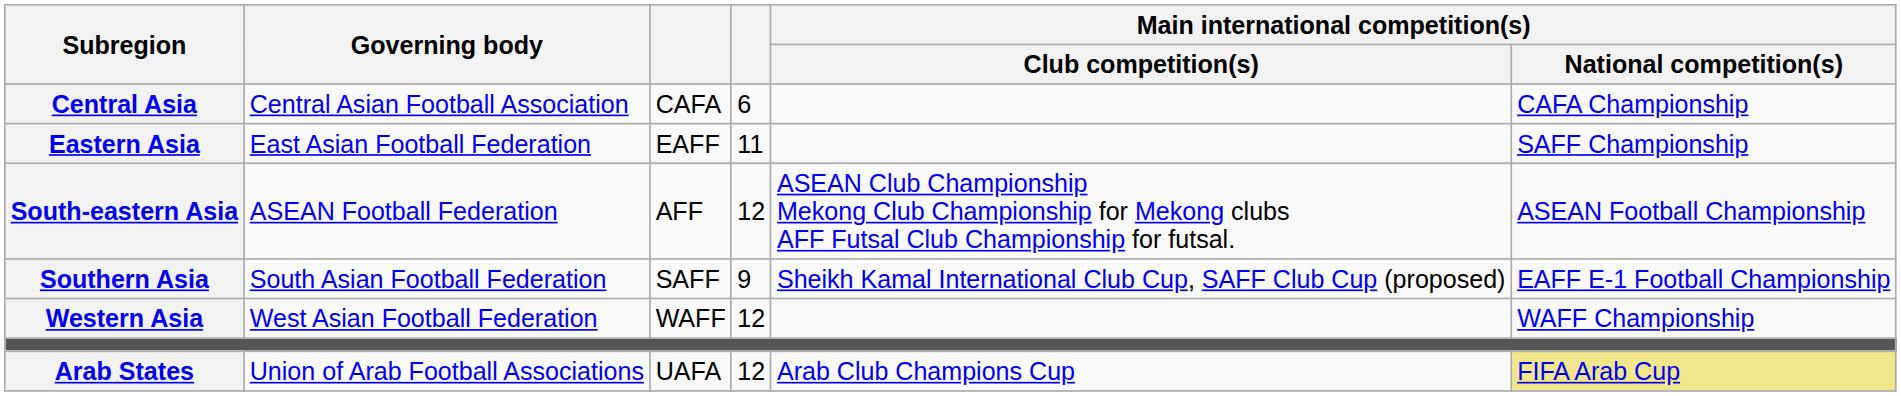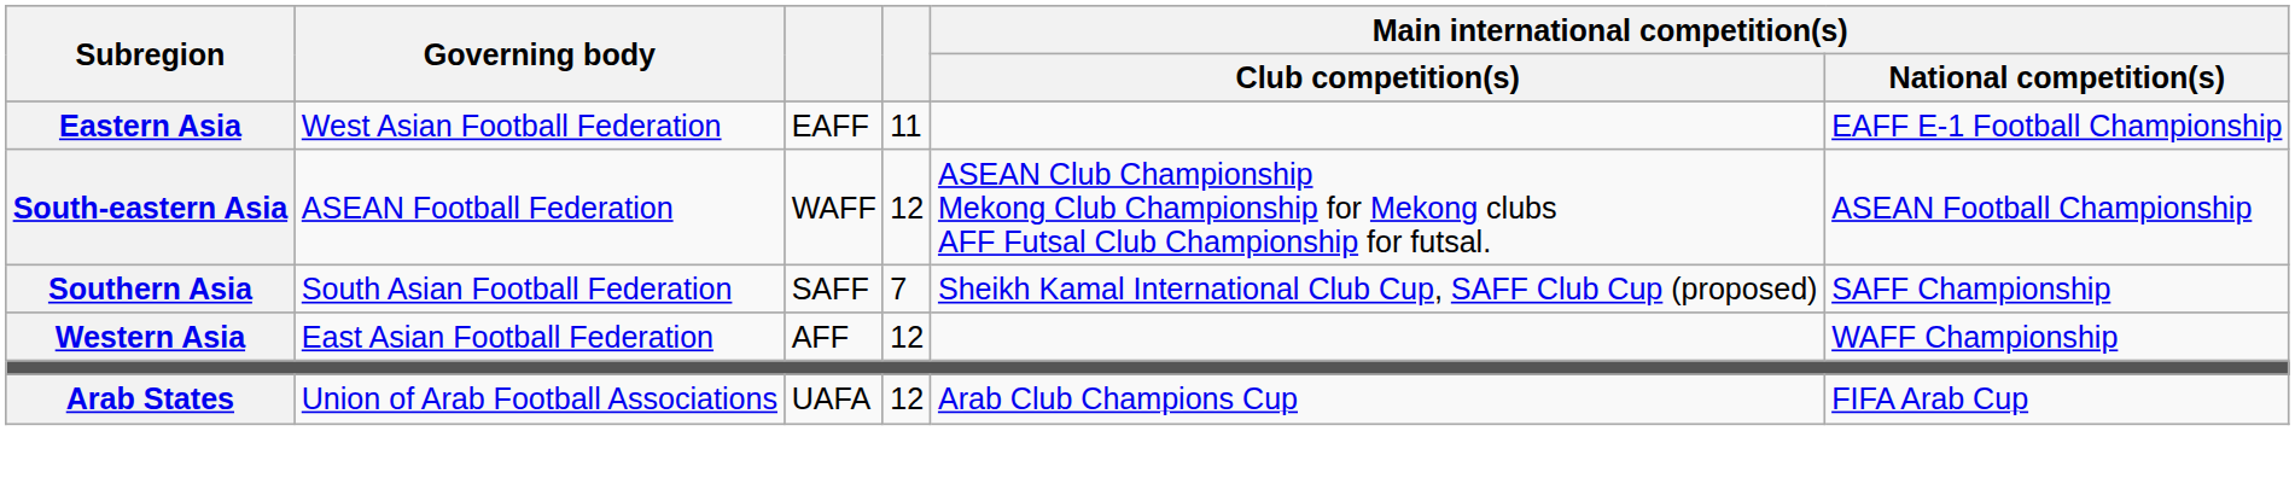- row: Central Asia | Central Asian Football Association | CAFA | 6 | CAFA Championship
Eastern Asia | Governing body: East Asian Football Federation -> West Asian Football Federation
Eastern Asia | Main international competition(s) / National competition(s): SAFF Championship -> EAFF E-1 Football Championship
South-eastern Asia | column 3: AFF -> WAFF
Southern Asia | column 4: 9 -> 7
Southern Asia | Main international competition(s) / National competition(s): EAFF E-1 Football Championship -> SAFF Championship
Western Asia | Governing body: West Asian Football Federation -> East Asian Football Federation
Western Asia | column 3: WAFF -> AFF
Arab States | Main international competition(s) / National competition(s): khaki background -> no background
